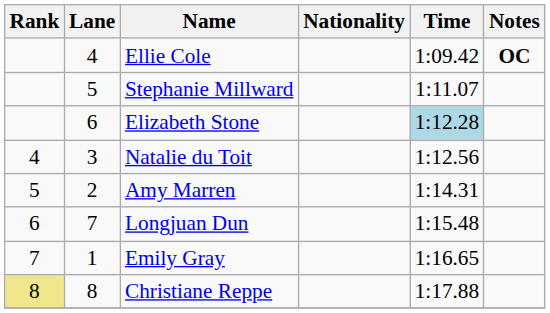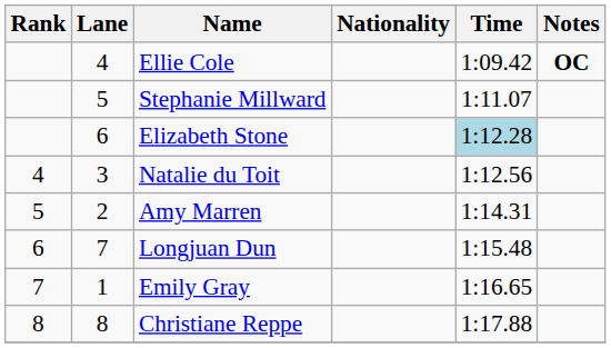Christiane Reppe | Rank: khaki background -> no background
